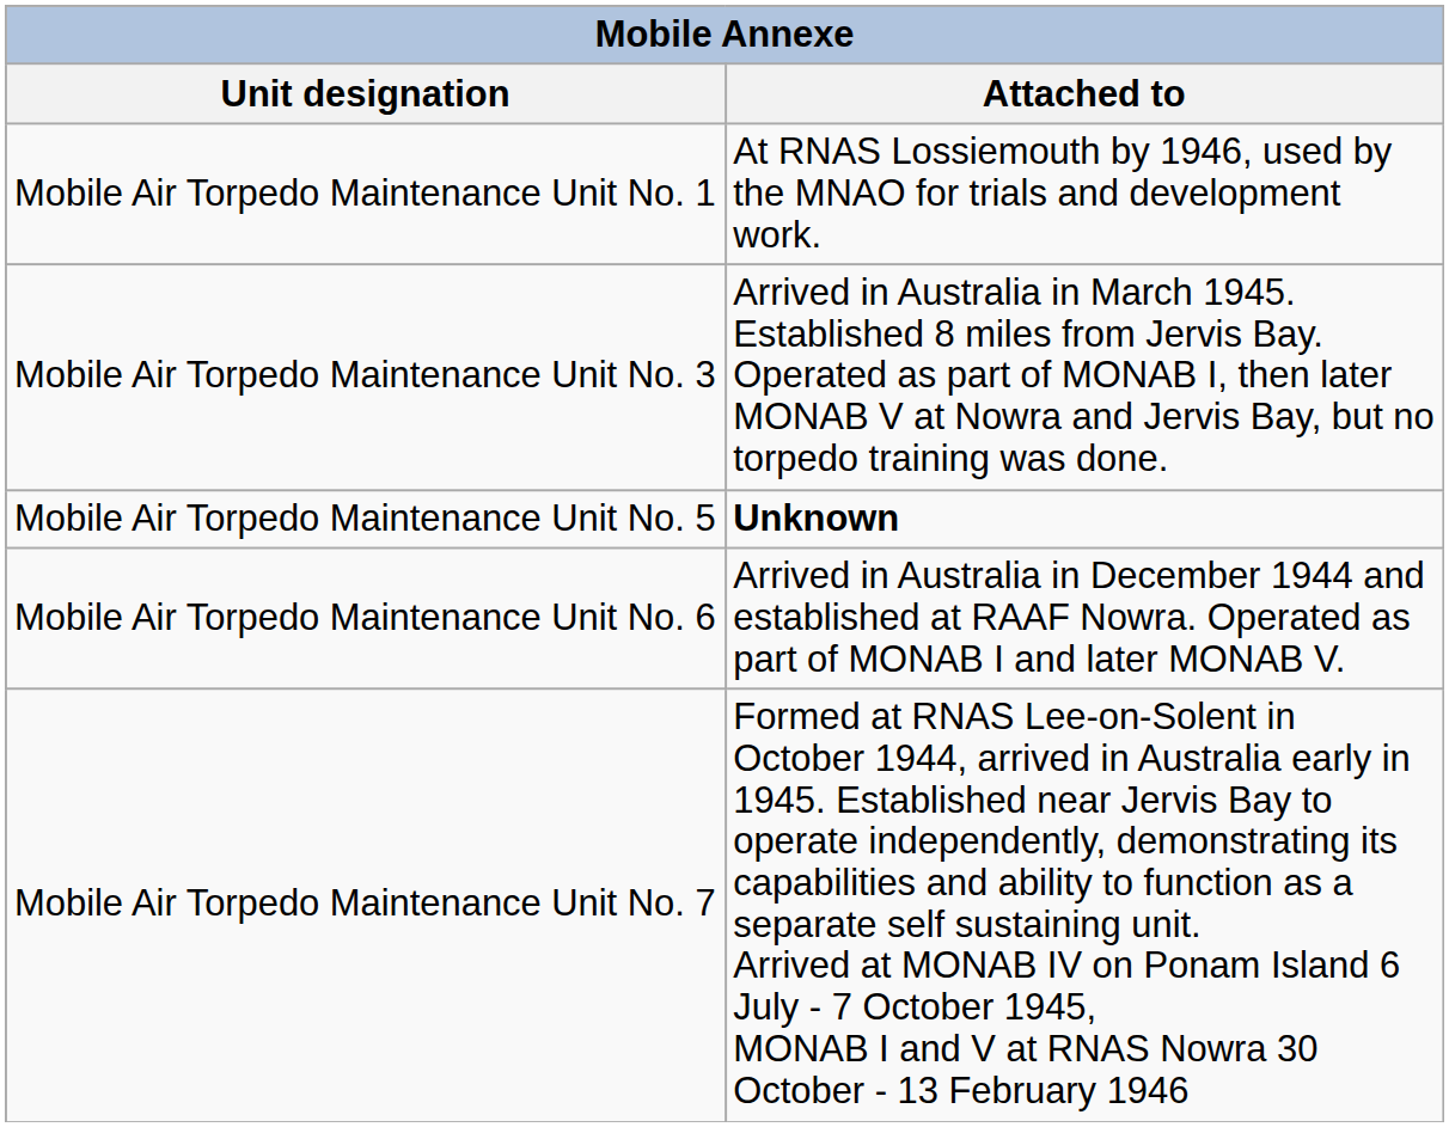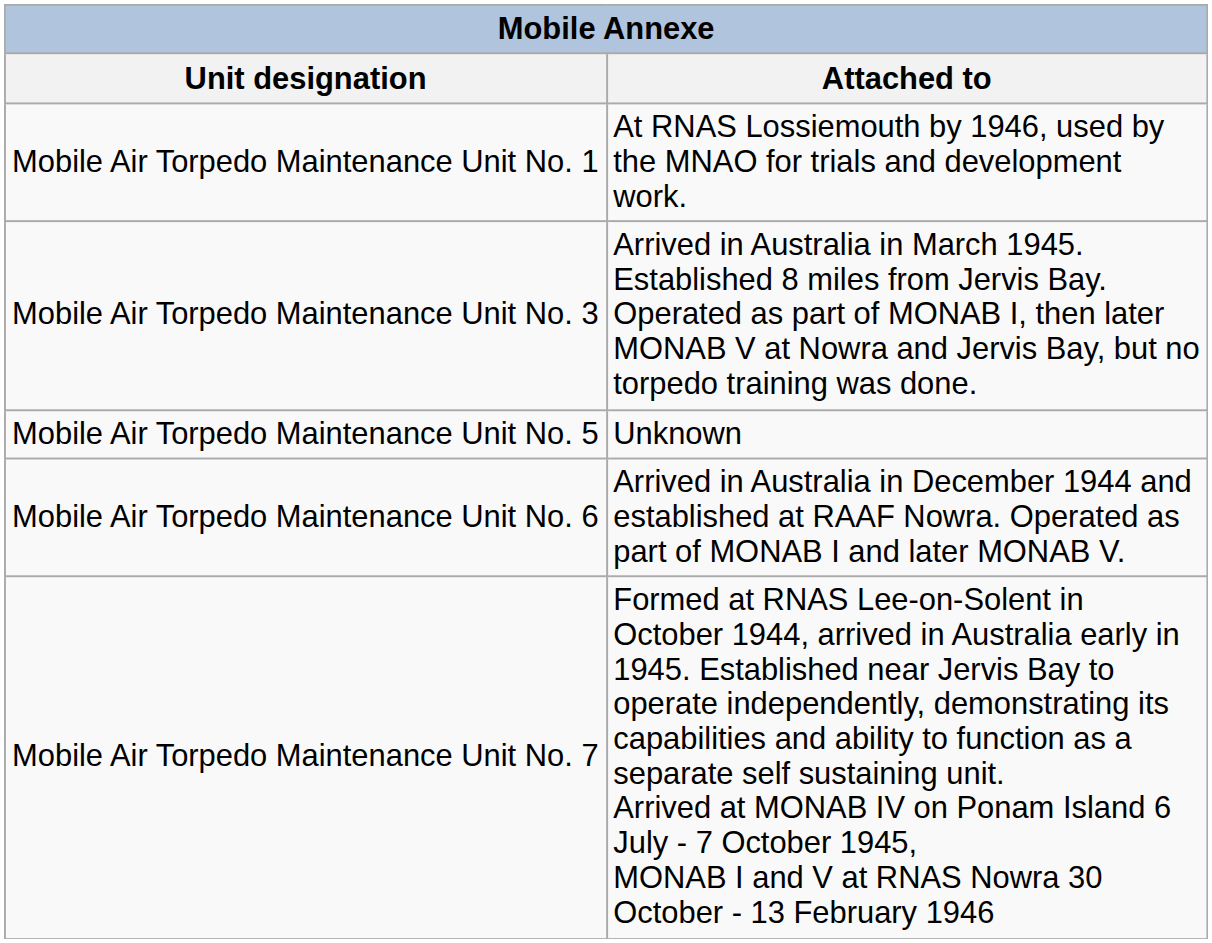Mobile Air Torpedo Maintenance Unit No. 5 | Attached to: bold -> normal
